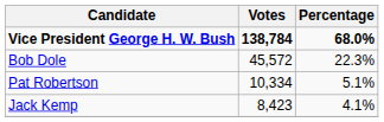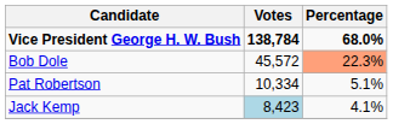Bob Dole | Percentage: no background -> lightsalmon background
Jack Kemp | Votes: no background -> lightblue background
